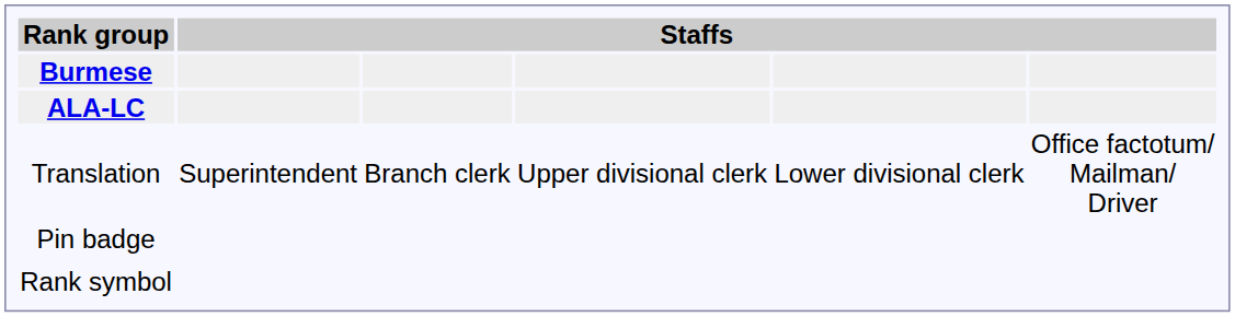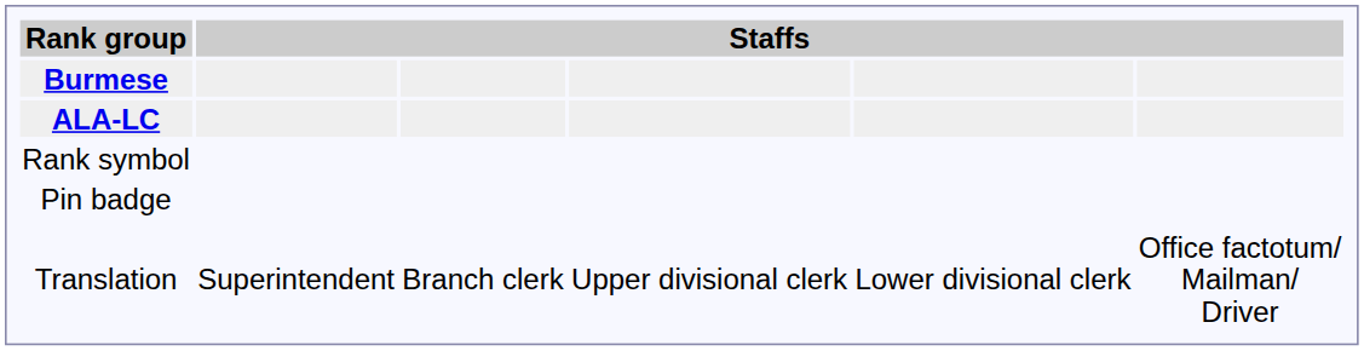rows swapped: Rank symbol <-> Translation
